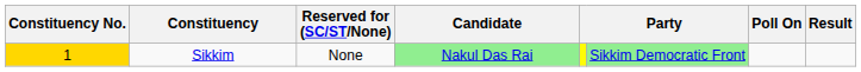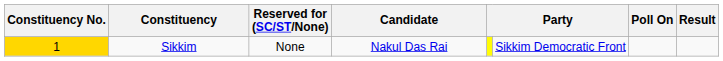Sikkim | Candidate: lightgreen background -> no background
Sikkim | column 6: lightgreen background -> no background
